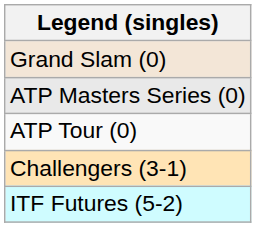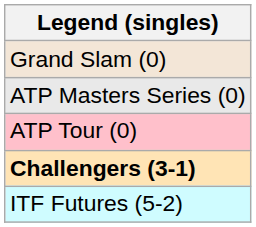row 4 | column 1: no background -> pink background
row 5 | column 1: normal -> bold
